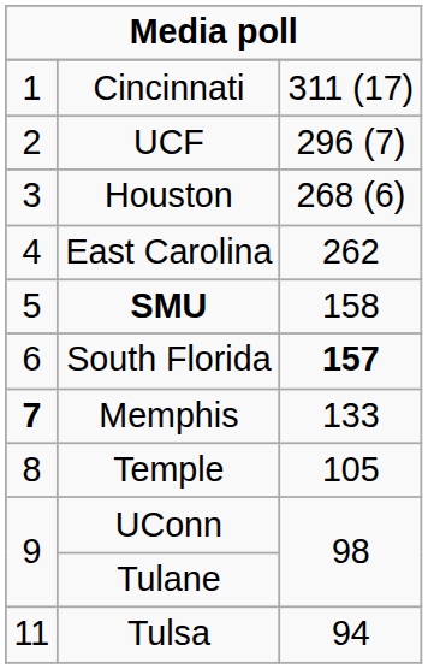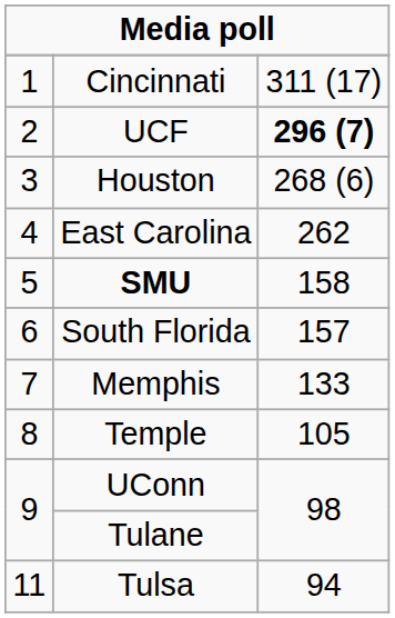UCF | column 3: normal -> bold
South Florida | column 3: bold -> normal
Memphis | column 1: bold -> normal
